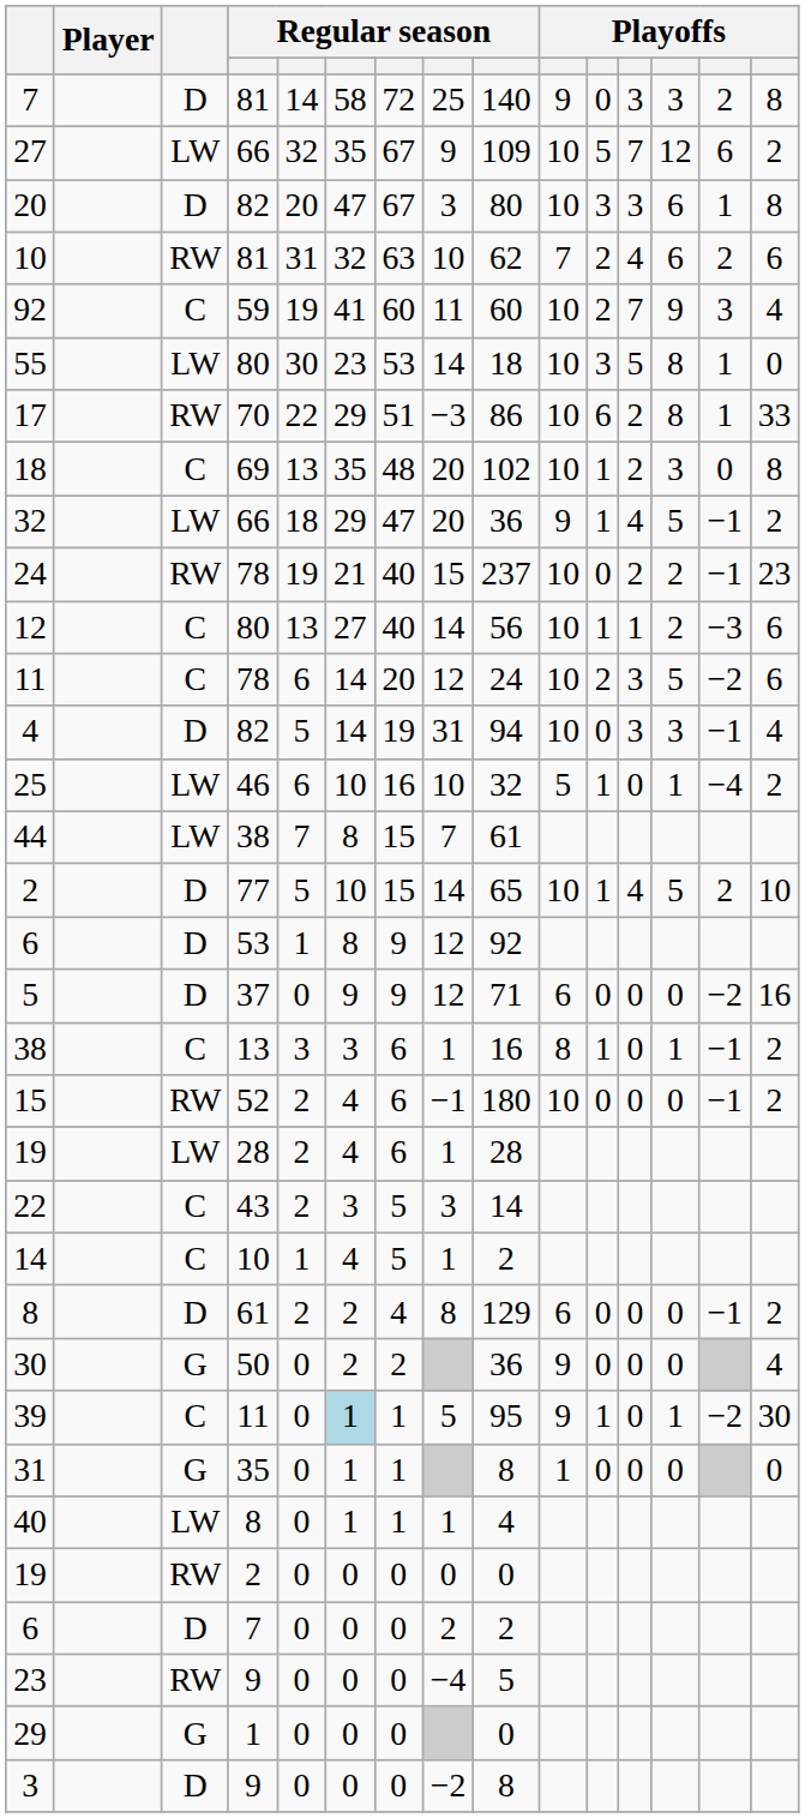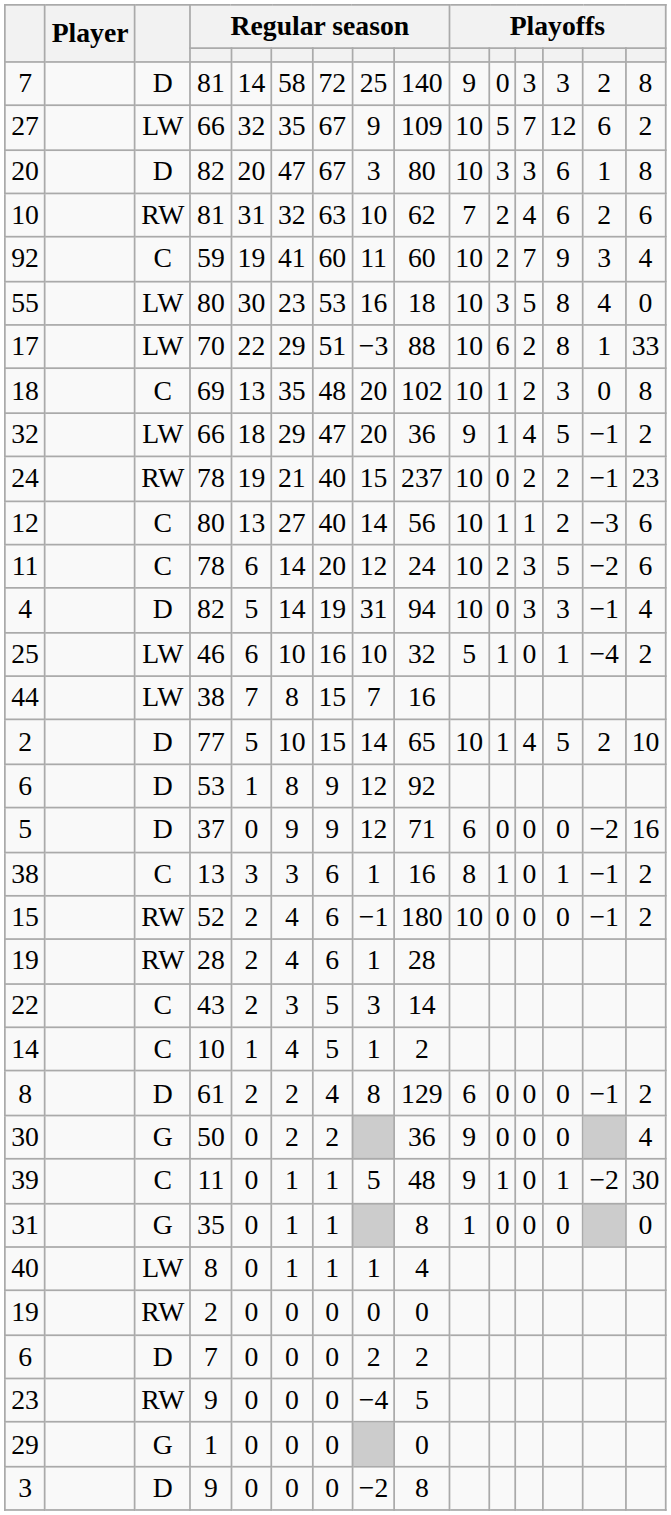55 | column 8: 14 -> 16
55 | column 14: 1 -> 4
17 | column 3: RW -> LW
17 | column 9: 86 -> 88
44 | column 9: 61 -> 16
19 / 28 | column 3: LW -> RW
39 | column 6: lightblue background -> no background
39 | column 9: 95 -> 48
